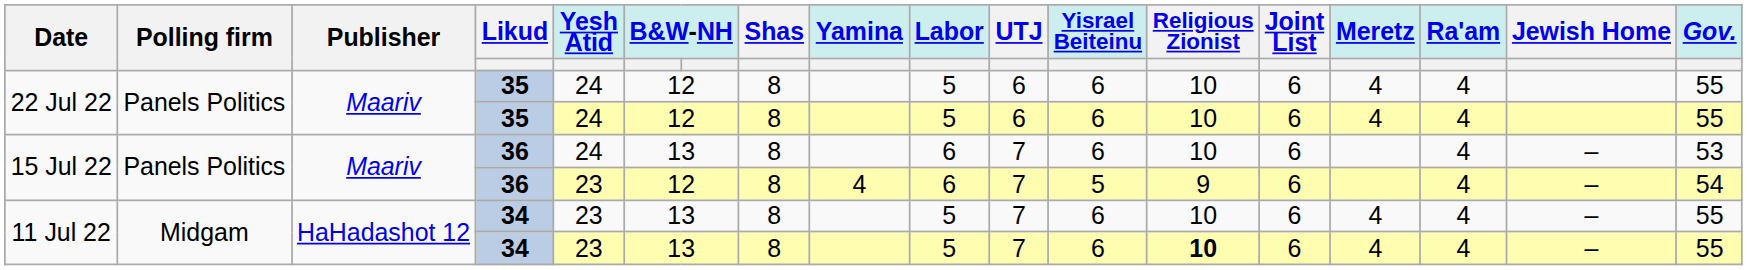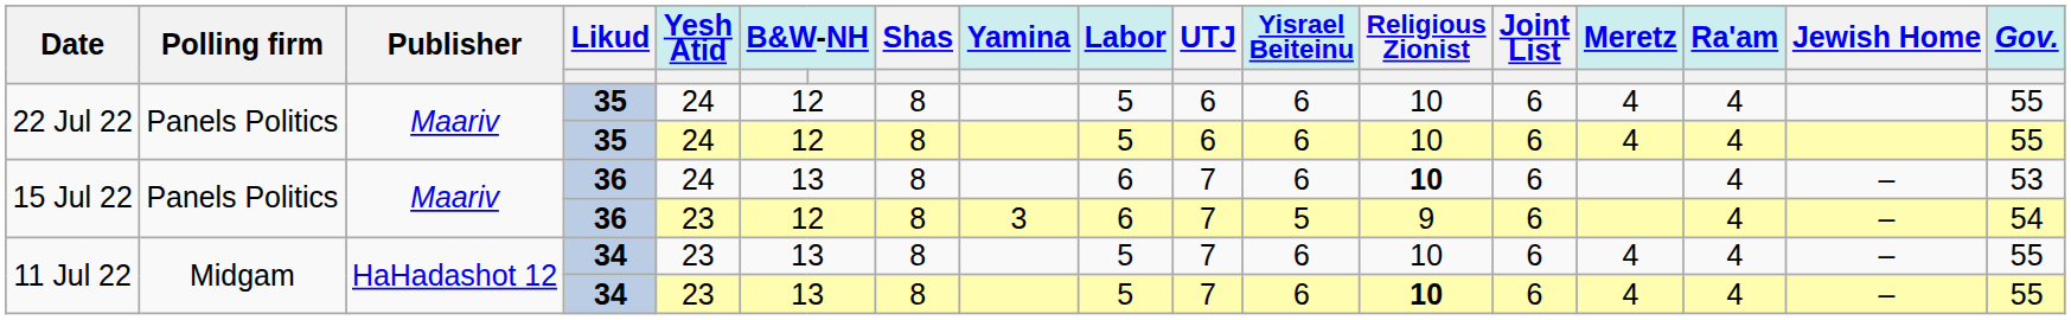row 5 | Religious Zionist: normal -> bold
row 6 | Yamina: 4 -> 3
